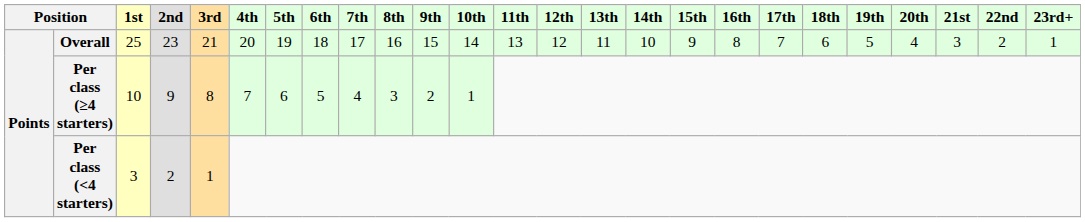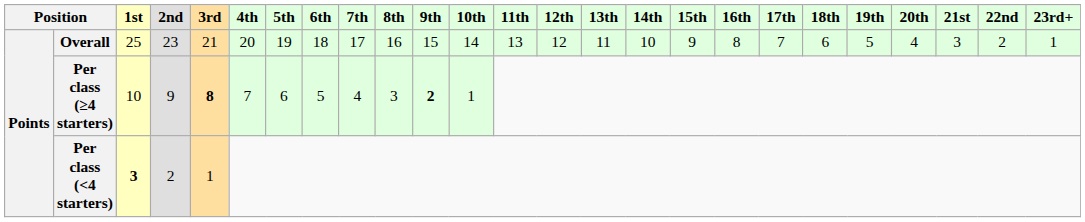Per class (≥4 starters) | 3rd: normal -> bold
Per class (≥4 starters) | 9th: normal -> bold
Per class (<4 starters) | 1st: normal -> bold
